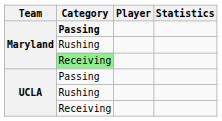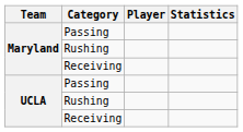Maryland / Passing | Category: bold -> normal
Maryland / Receiving | Category: lightgreen background -> no background
